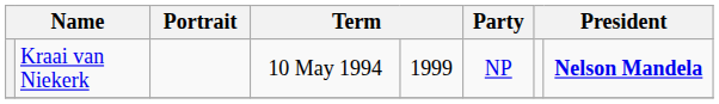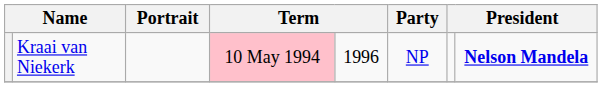Kraai van Niekerk | column 4: no background -> pink background
Kraai van Niekerk | column 5: 1999 -> 1996
